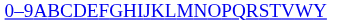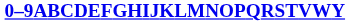row 1 | column 1: normal -> bold
